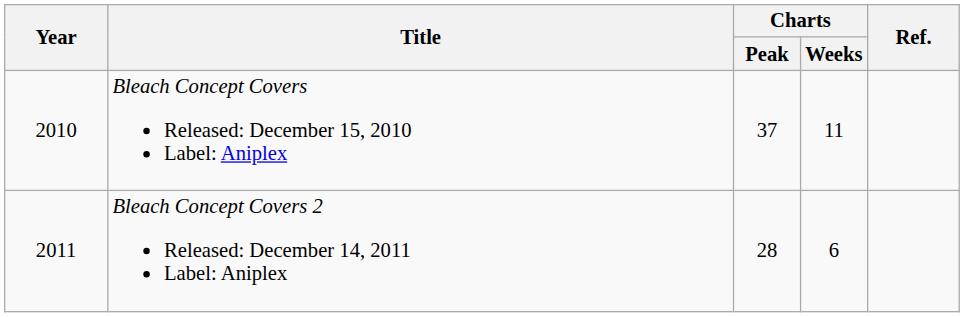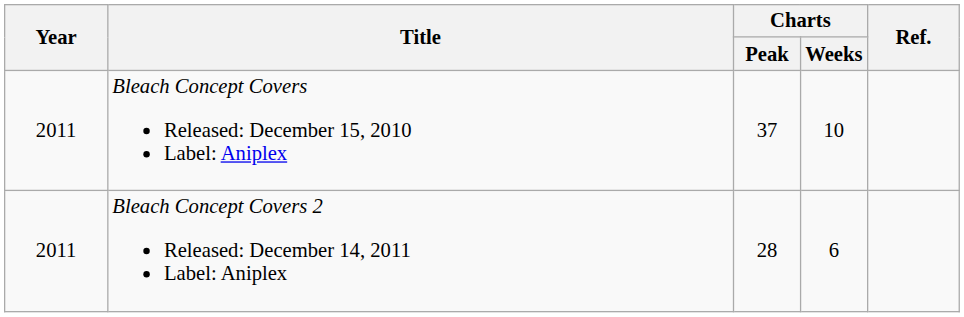row 3 | Year: 2010 -> 2011
row 3 | Charts / Weeks: 11 -> 10
